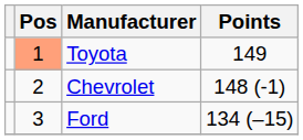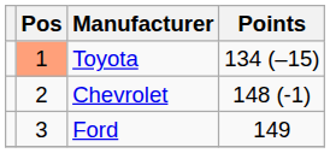Toyota | Points: 149 -> 134 (–15)
Ford | Points: 134 (–15) -> 149
